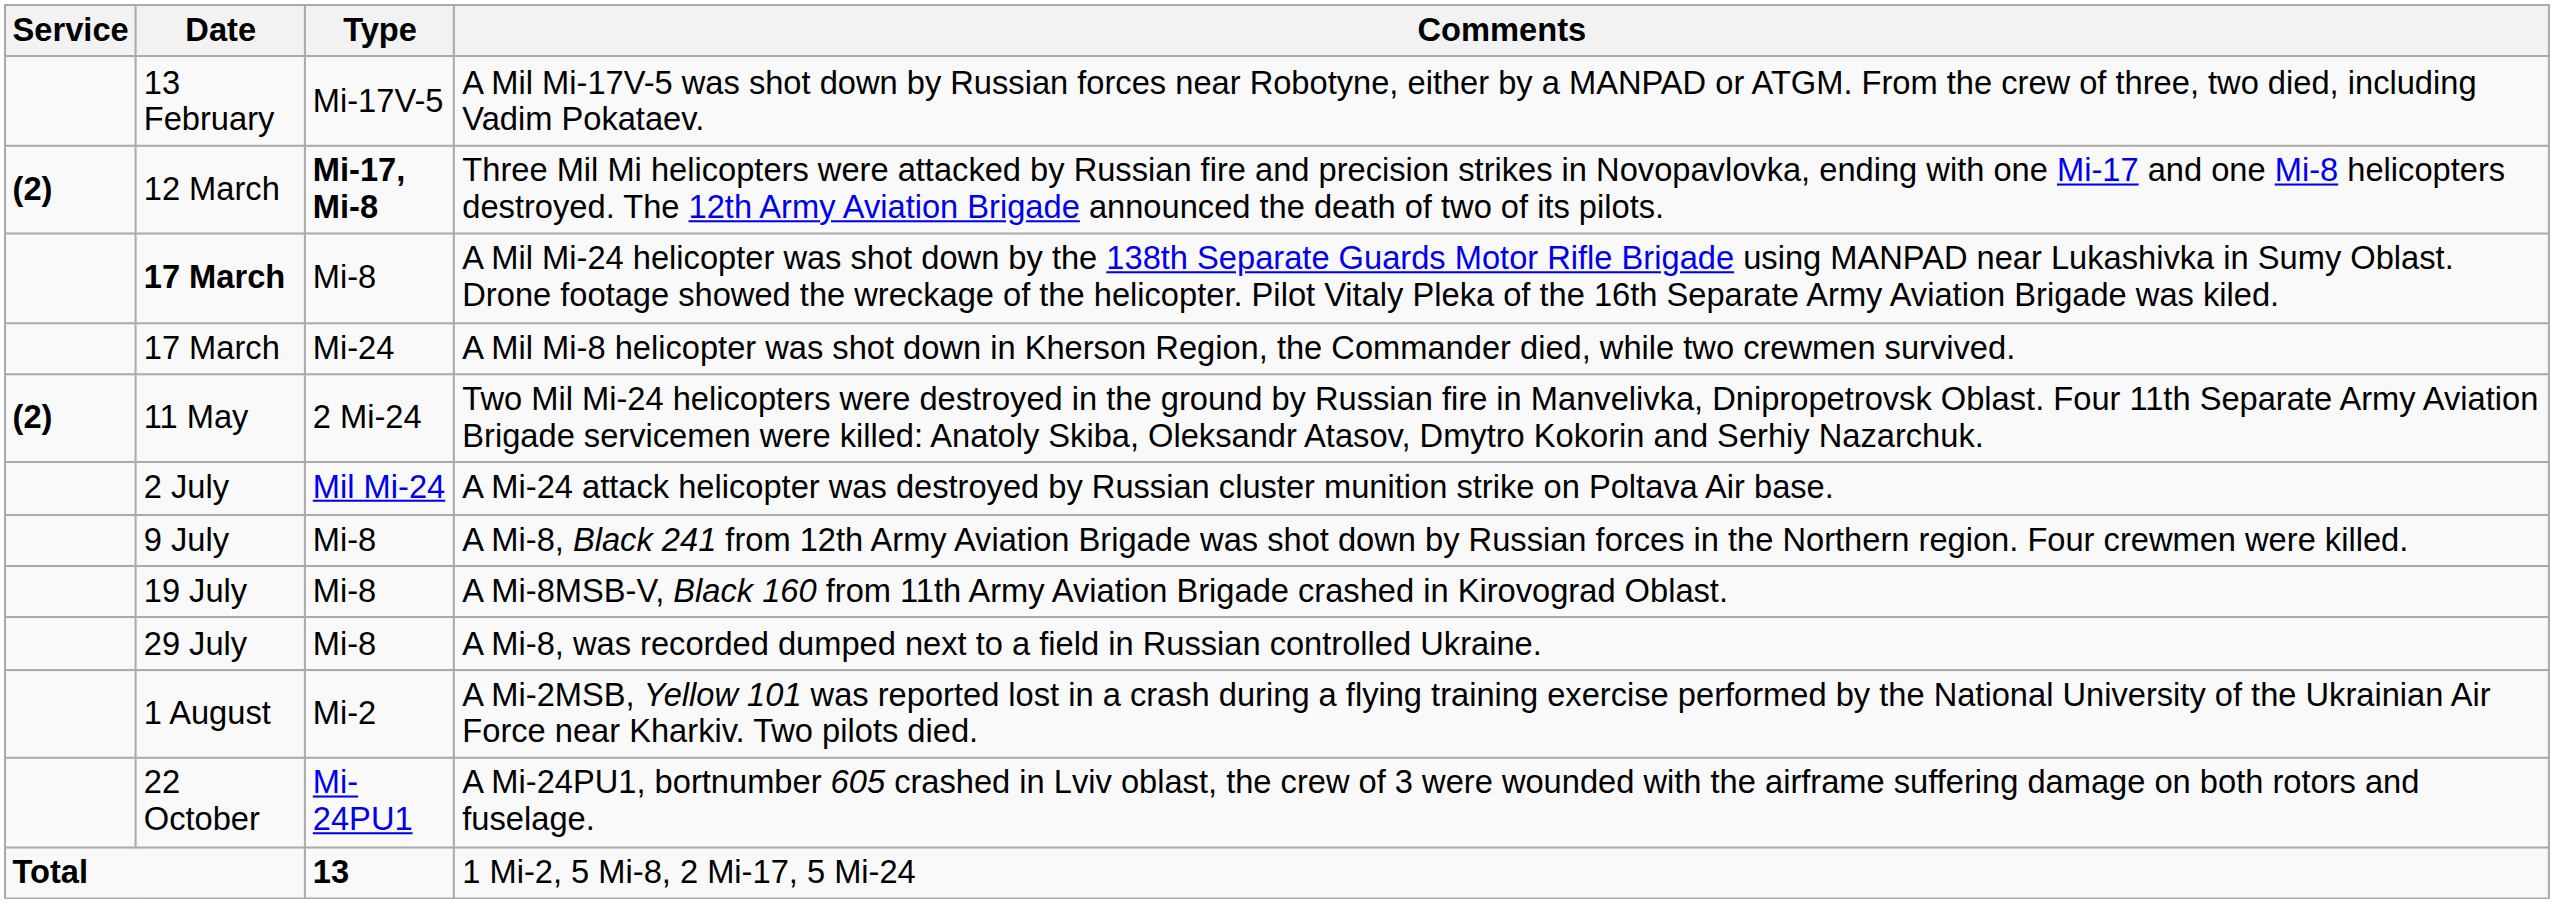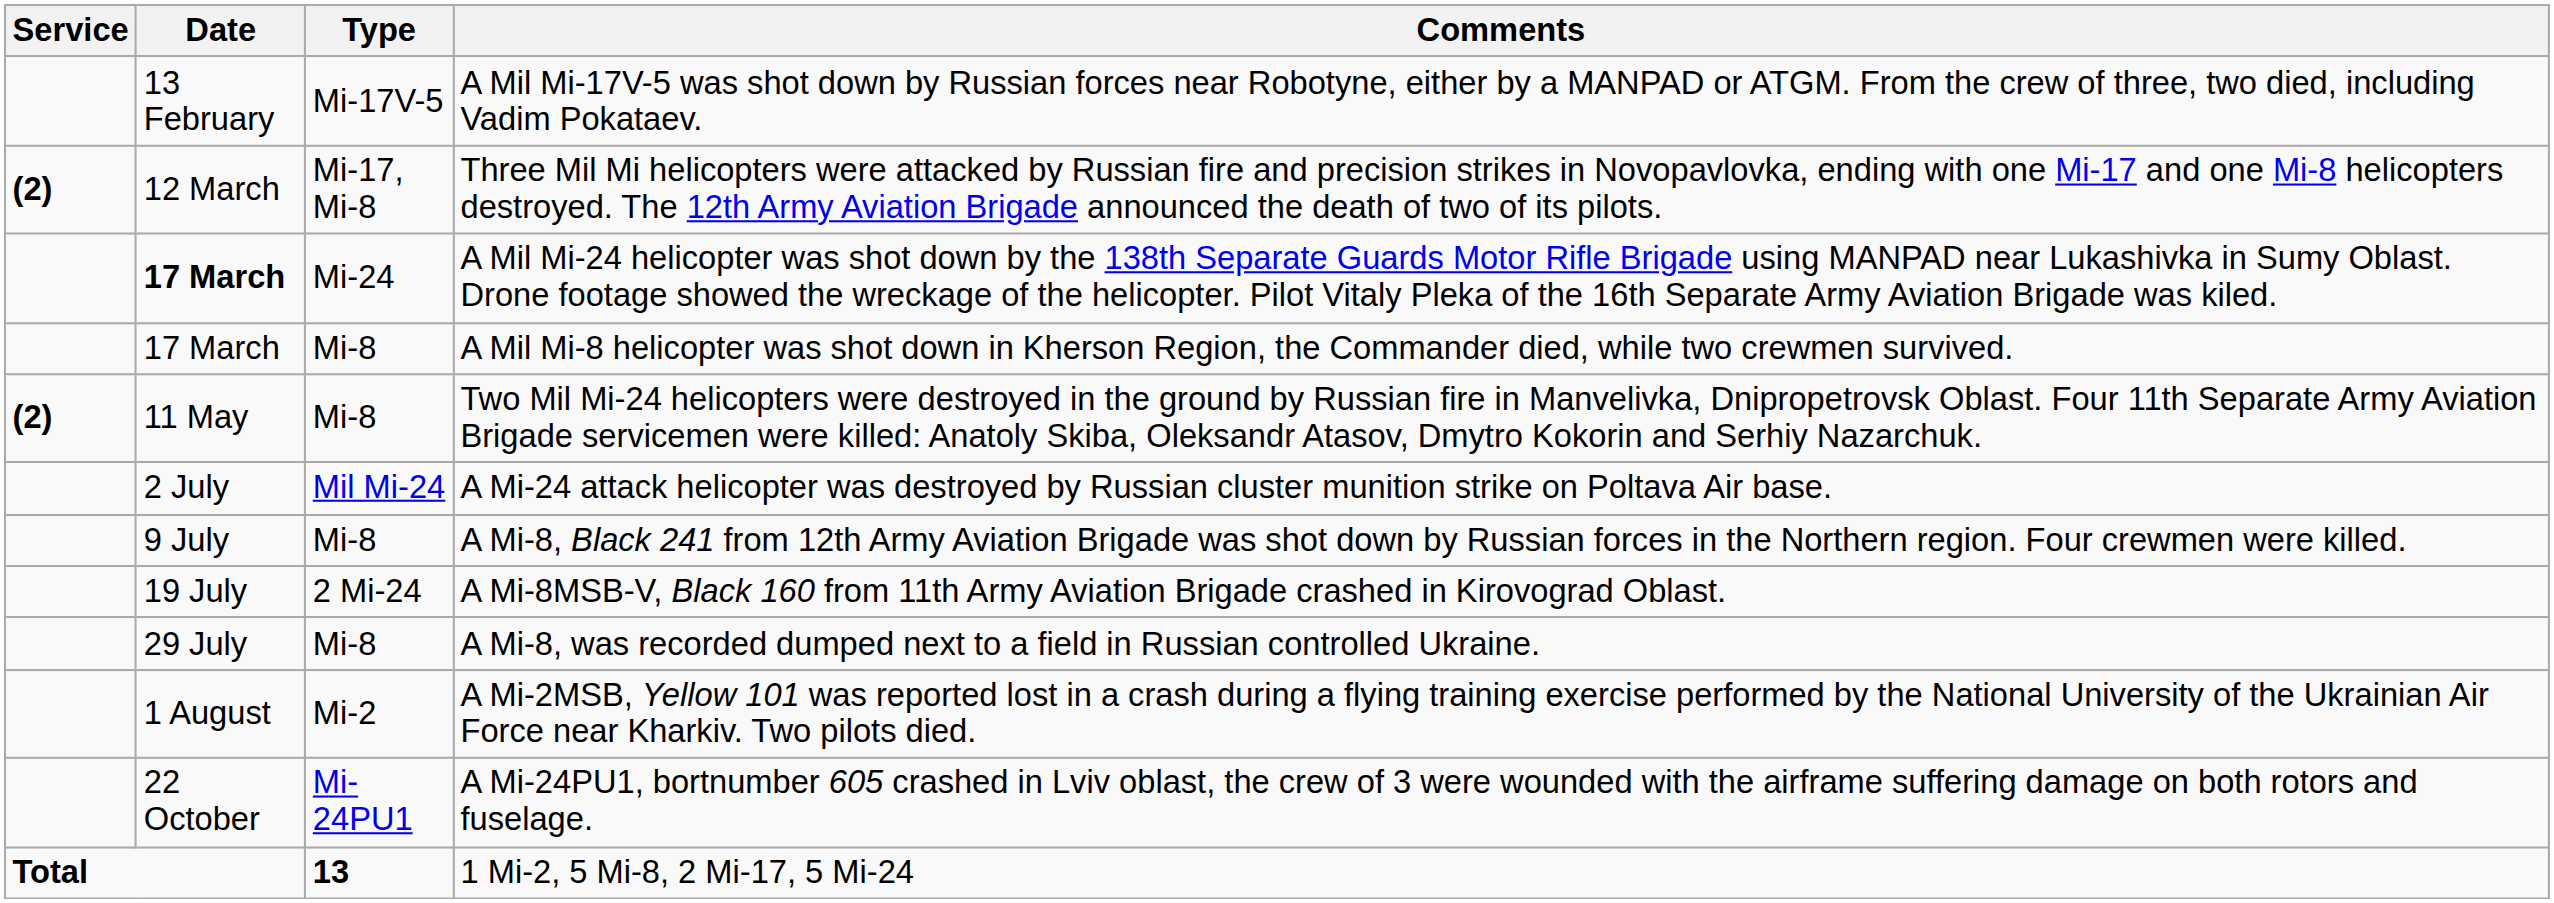row 3 | Type: bold -> normal
row 4 | Type: Mi-8 -> Mi-24
row 5 | Type: Mi-24 -> Mi-8
row 6 | Type: 2 Mi-24 -> Mi-8
row 9 | Type: Mi-8 -> 2 Mi-24
